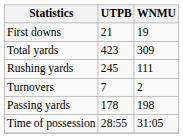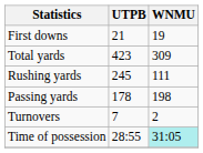rows swapped: Passing yards <-> Turnovers
Time of possession | WNMU: no background -> paleturquoise background
